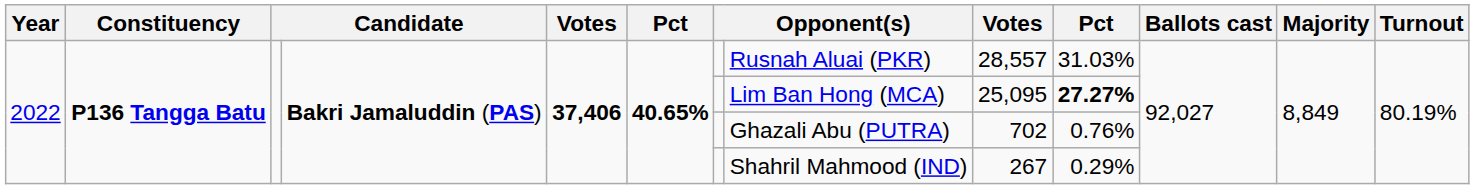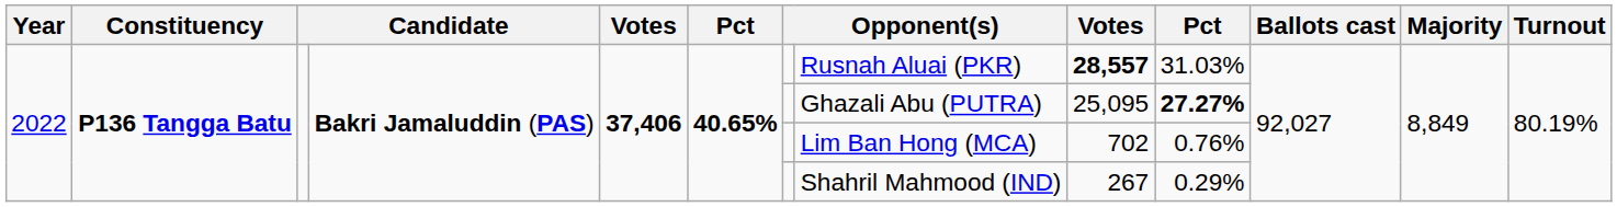row 2 | column 9: normal -> bold
row 3 | column 8: Lim Ban Hong (MCA) -> Ghazali Abu (PUTRA)
row 4 | column 8: Ghazali Abu (PUTRA) -> Lim Ban Hong (MCA)
